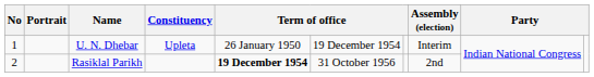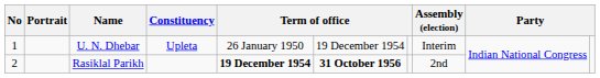2 | column 6: normal -> bold
